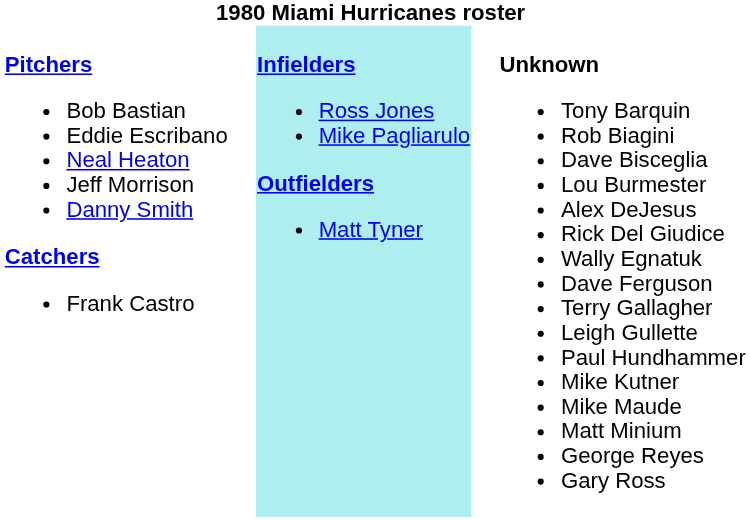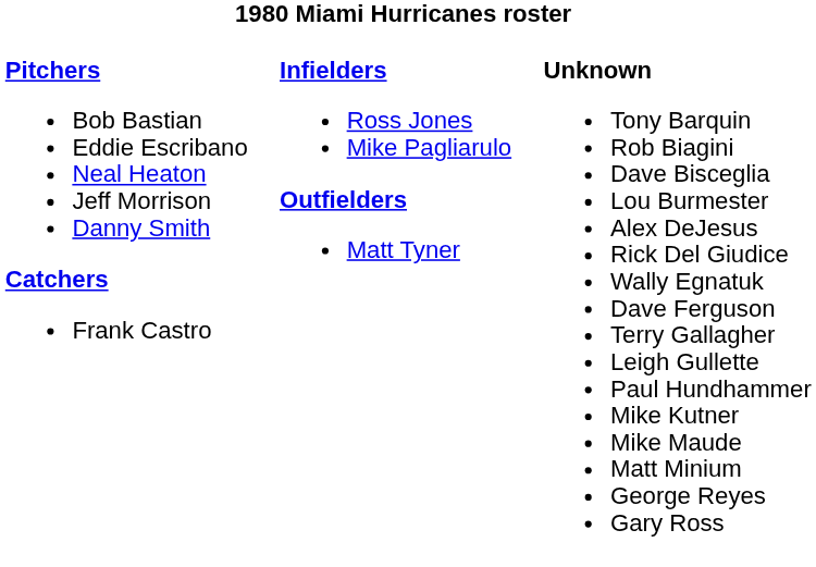row 2 | column 2: paleturquoise background -> no background
